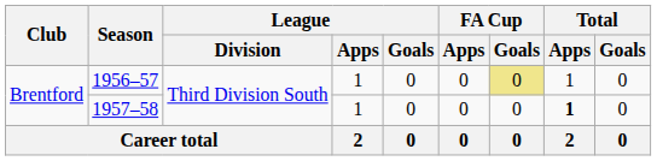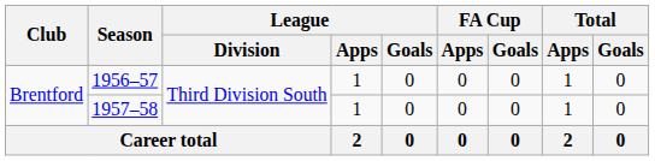1956–57 | FA Cup / Goals: khaki background -> no background
1957–58 | Total / Apps: bold -> normal
